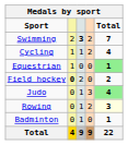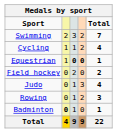Swimming | column 3: bold -> normal
Equestrian | column 3: normal -> bold
Equestrian | column 4: normal -> bold
Equestrian | Total: lightgreen background -> no background
Field hockey | column 2: bold -> normal
Judo | Total: lightgreen background -> no background
Rowing | Total: lightyellow background -> no background
Badminton | column 2: normal -> bold
